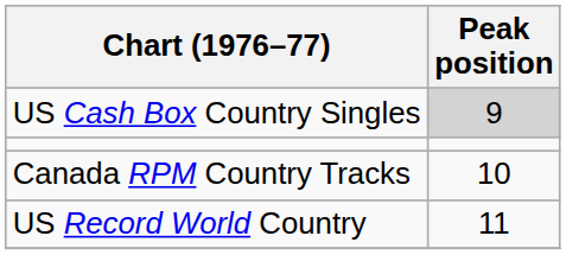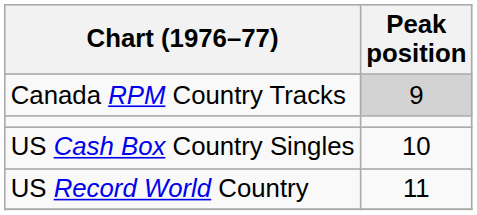row 2 | Chart (1976–77): US Cash Box Country Singles -> Canada RPM Country Tracks
row 4 | Chart (1976–77): Canada RPM Country Tracks -> US Cash Box Country Singles
